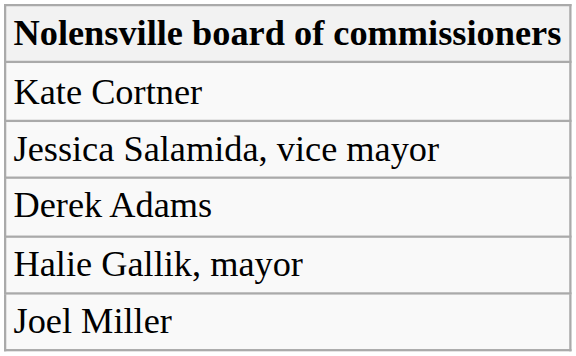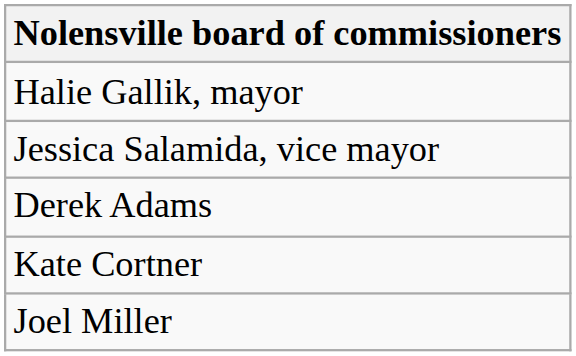row 2 | column 1: Kate Cortner -> Halie Gallik, mayor
row 5 | column 1: Halie Gallik, mayor -> Kate Cortner
